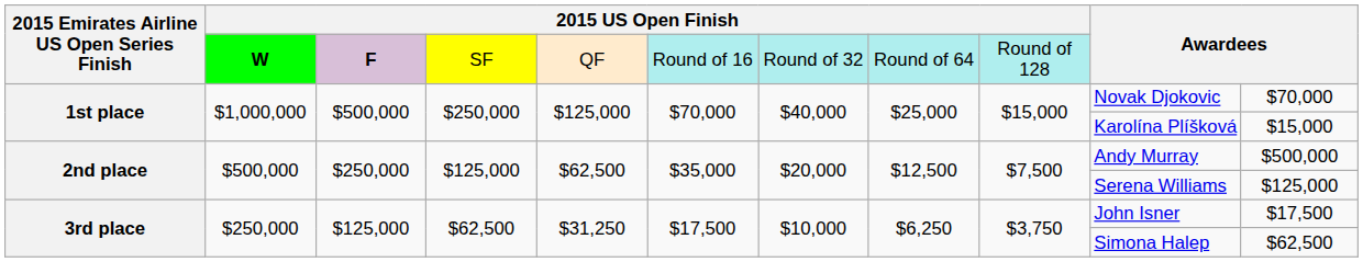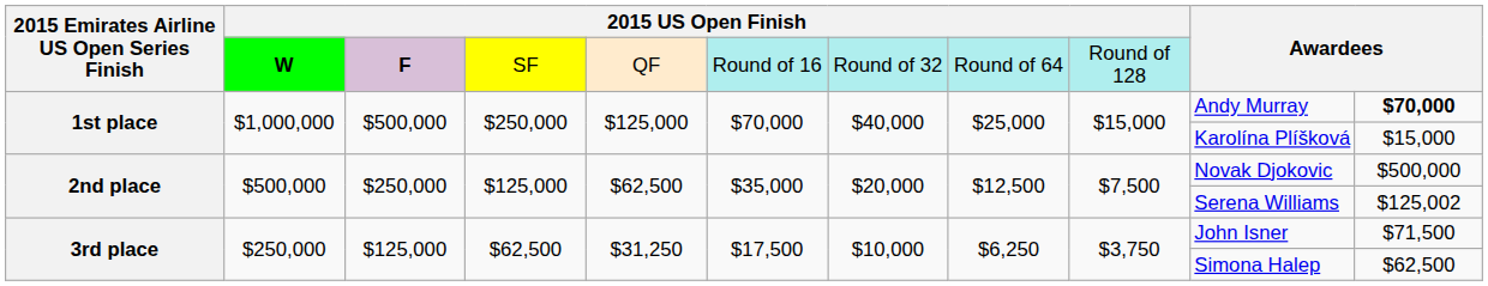row 3 | column 10: Novak Djokovic -> Andy Murray
row 3 | column 11: normal -> bold
row 5 | column 10: Andy Murray -> Novak Djokovic
row 6 | column 11: $125,000 -> $125,002
row 7 | column 11: $17,500 -> $71,500
